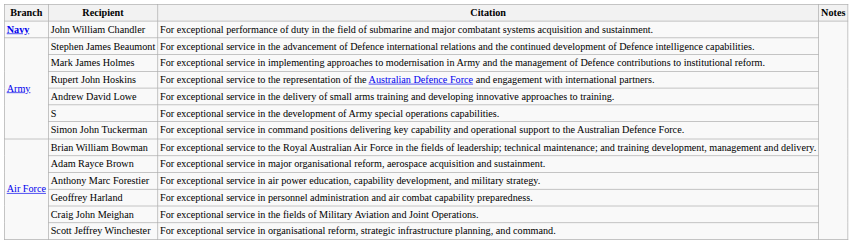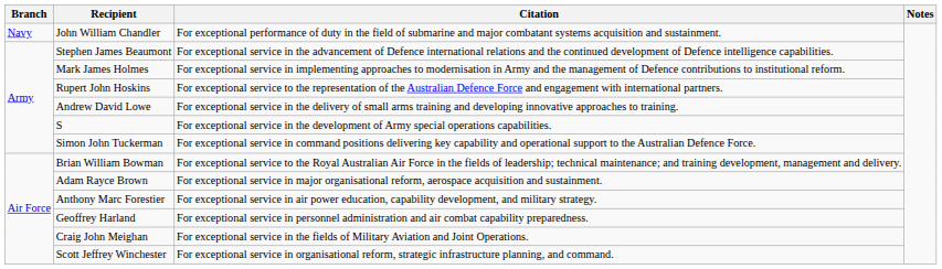John William Chandler | Branch: bold -> normal
